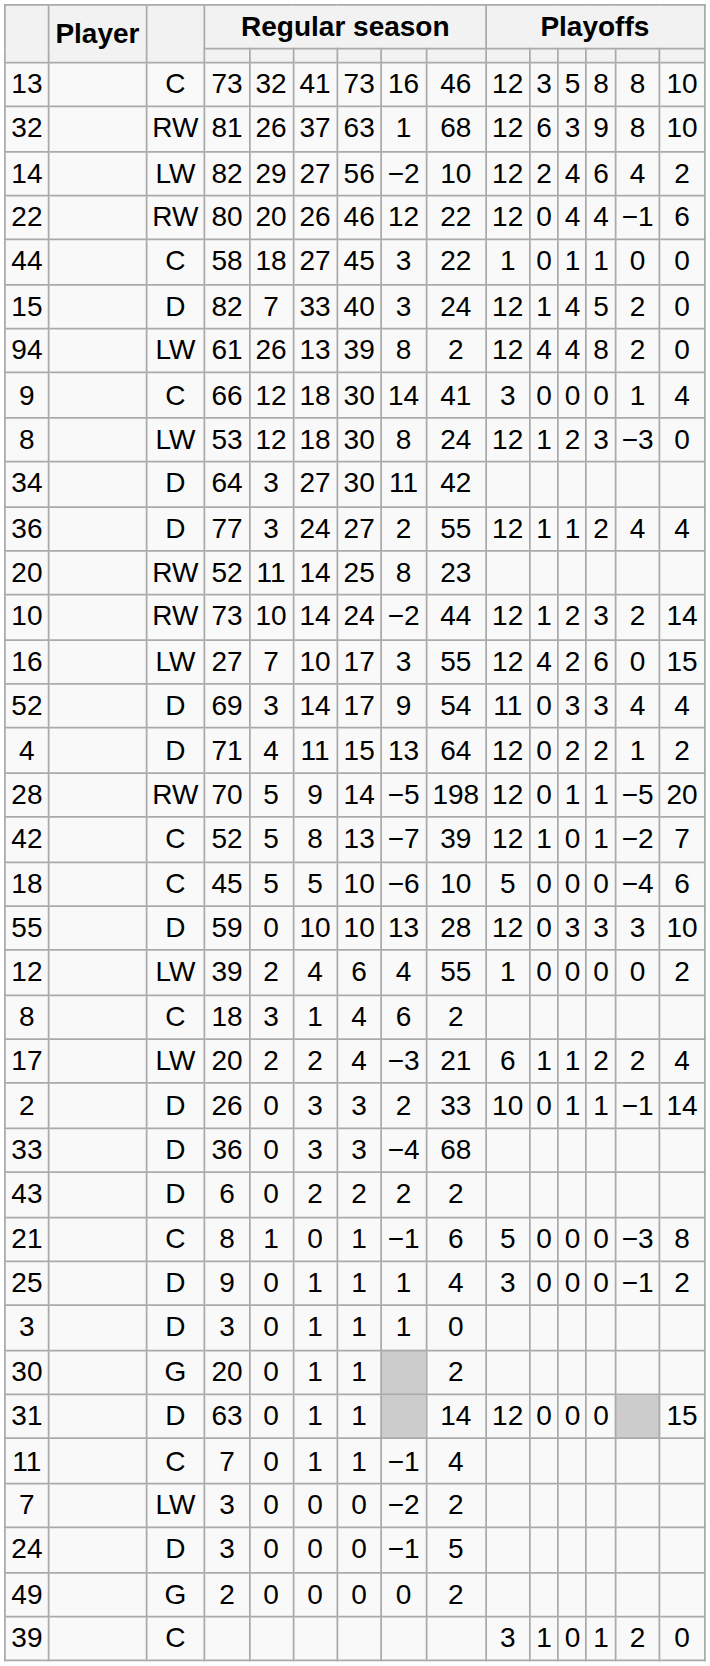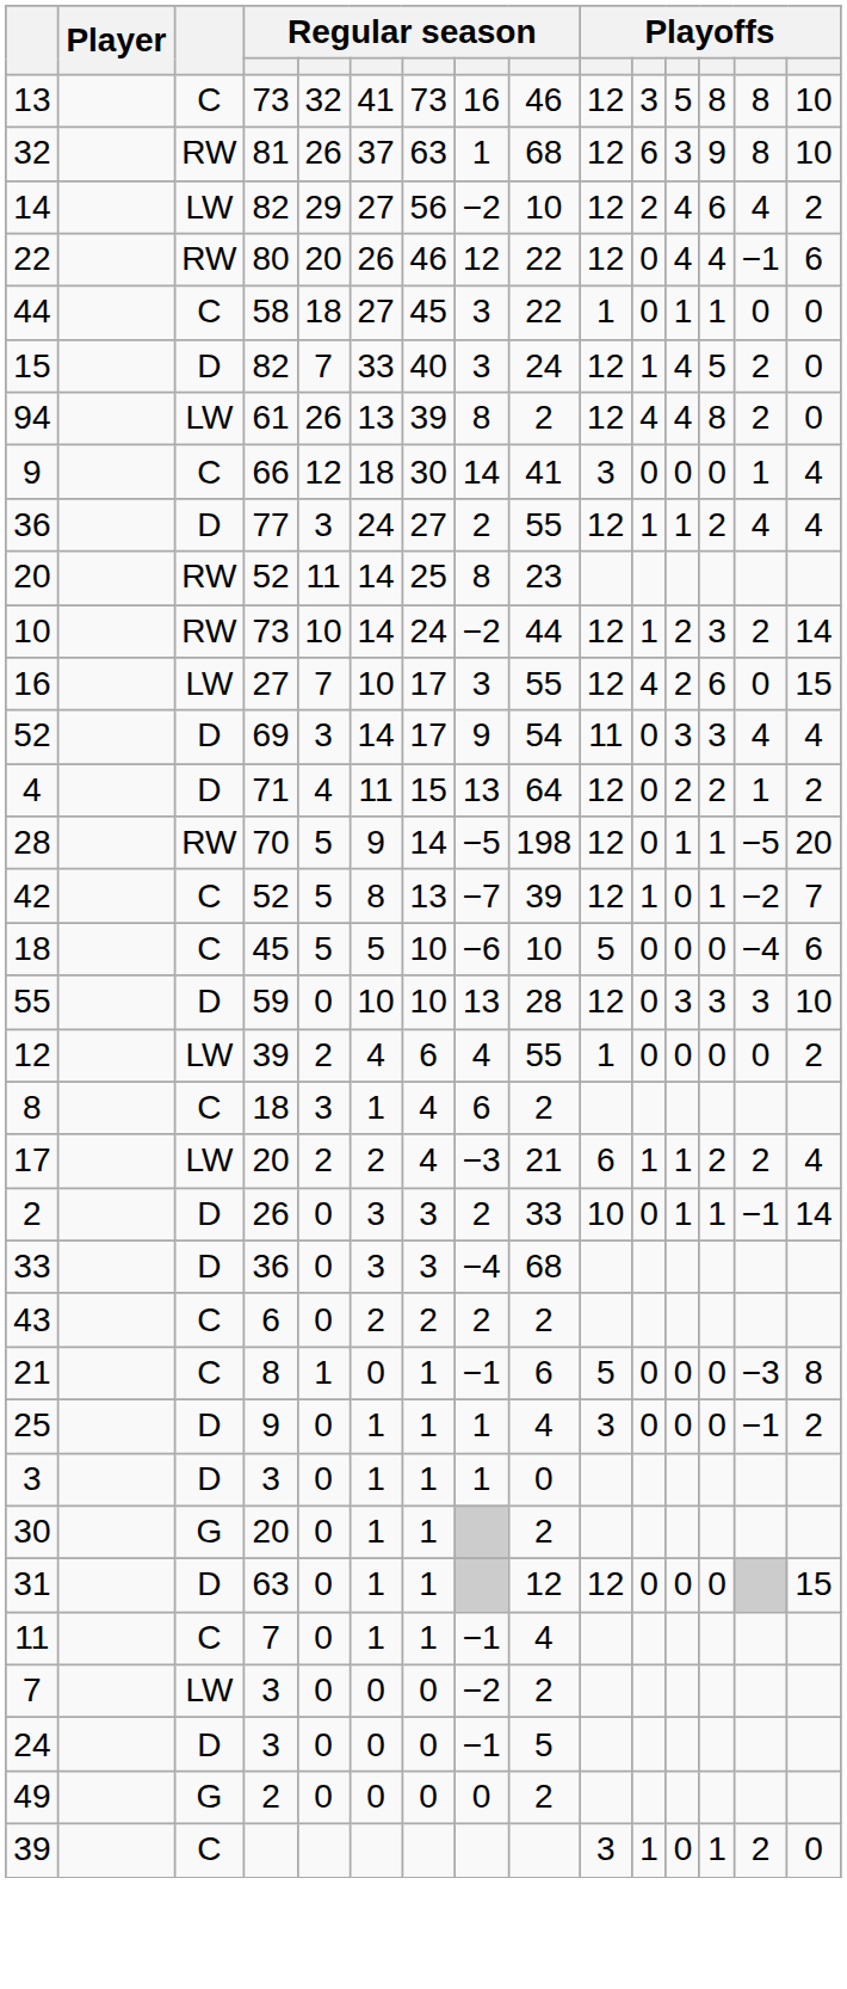- row: 8 | LW | 53 | 12 | 18 | 30 | 8 | 24 | 12 | 1 | 2 | 3 | −3 | 0
- row: 34 | D | 64 | 3 | 27 | 30 | 11 | 42
43 | column 3: D -> C
31 | column 9: 14 -> 12
